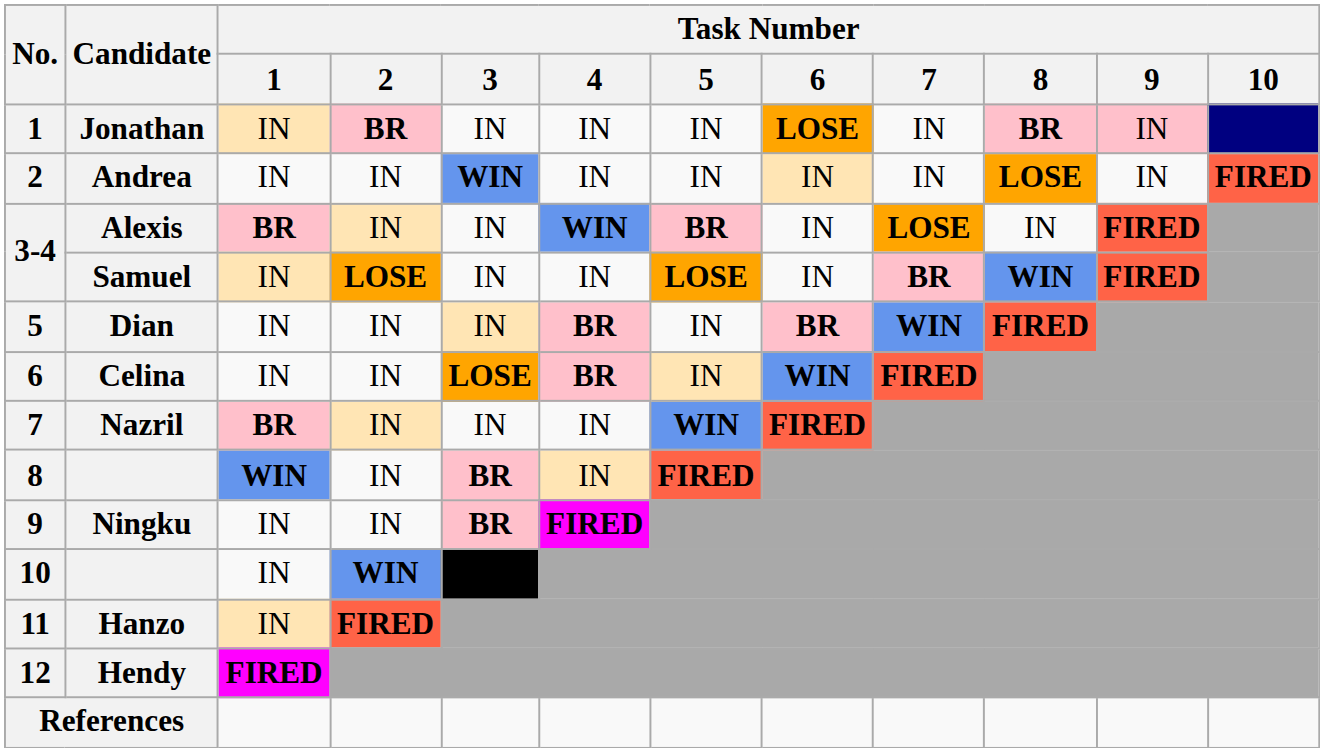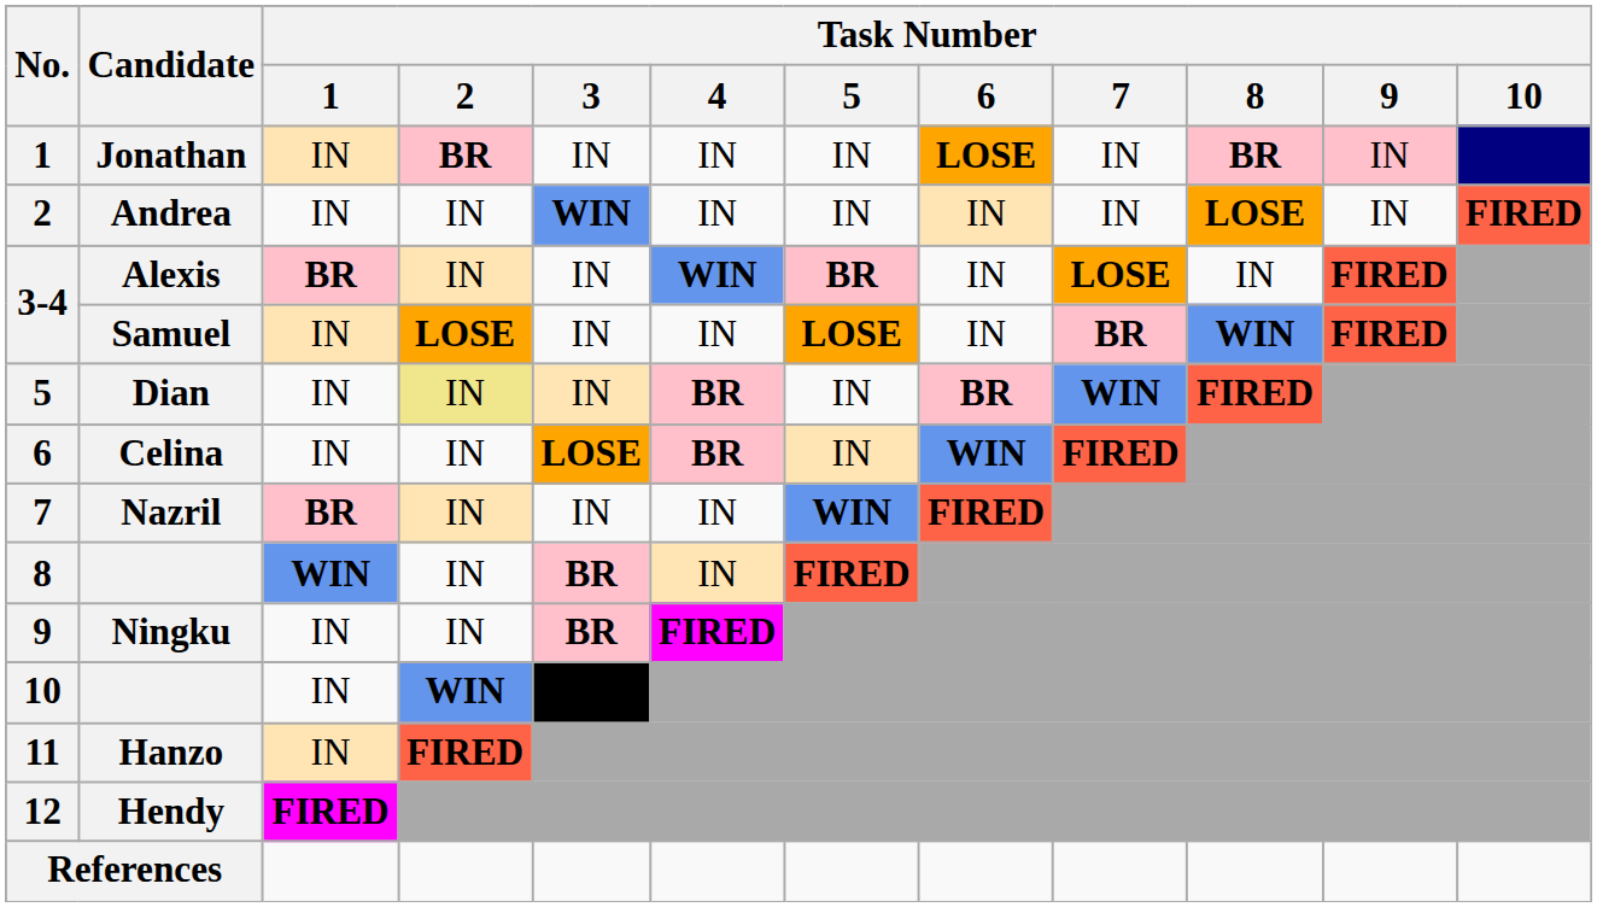Dian | Task Number / 2: no background -> khaki background
